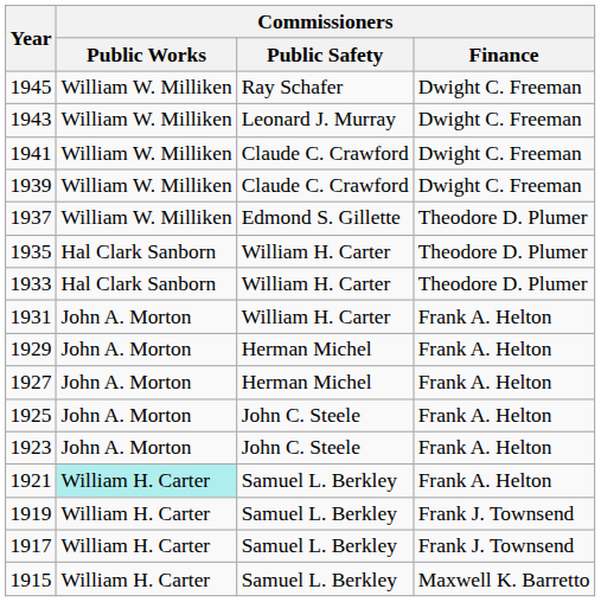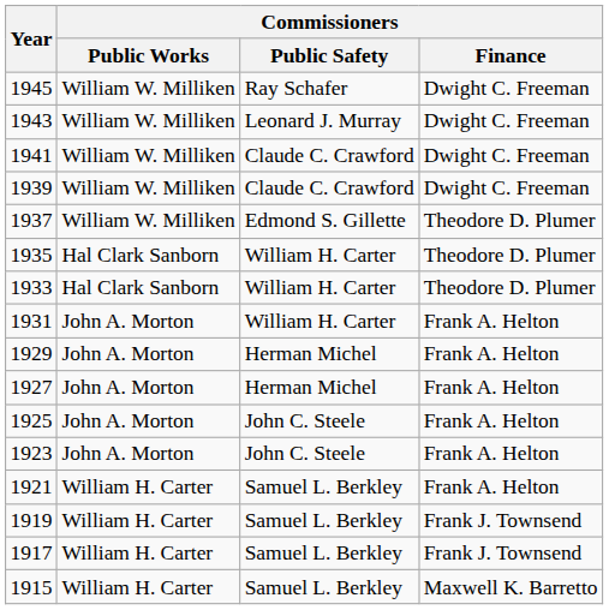1921 | Commissioners / Public Works: paleturquoise background -> no background
